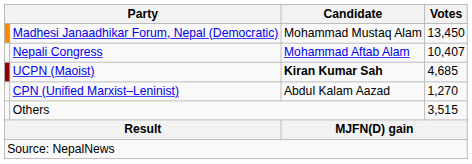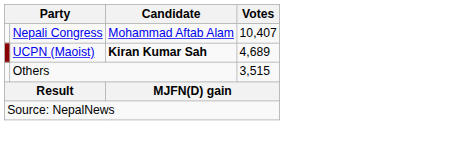- row: Madhesi Janaadhikar Forum, Nepal (Democratic) | Mohammad Mustaq Alam | 13,450
UCPN (Maoist) | Votes: 4,685 -> 4,689
- row: CPN (Unified Marxist–Leninist) | Abdul Kalam Aazad | 1,270
